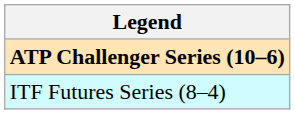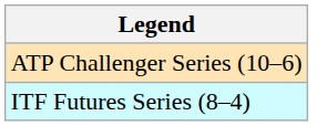row 2 | column 1: bold -> normal
